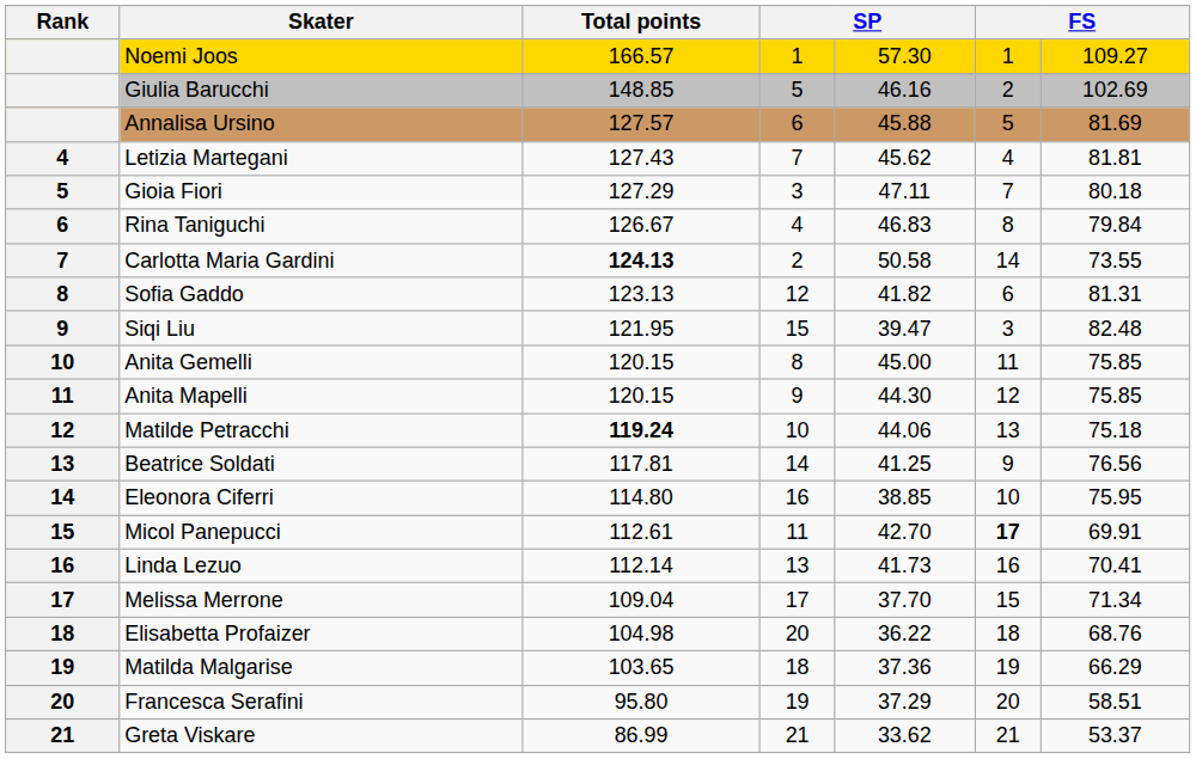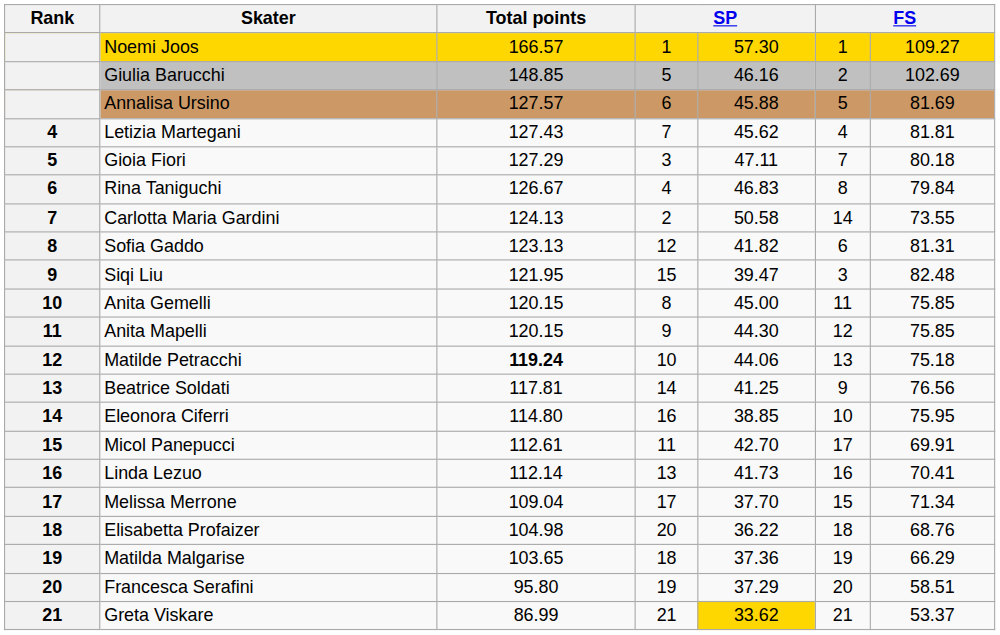Carlotta Maria Gardini | Total points: bold -> normal
Micol Panepucci | column 6: bold -> normal
Greta Viskare | column 5: no background -> gold background
